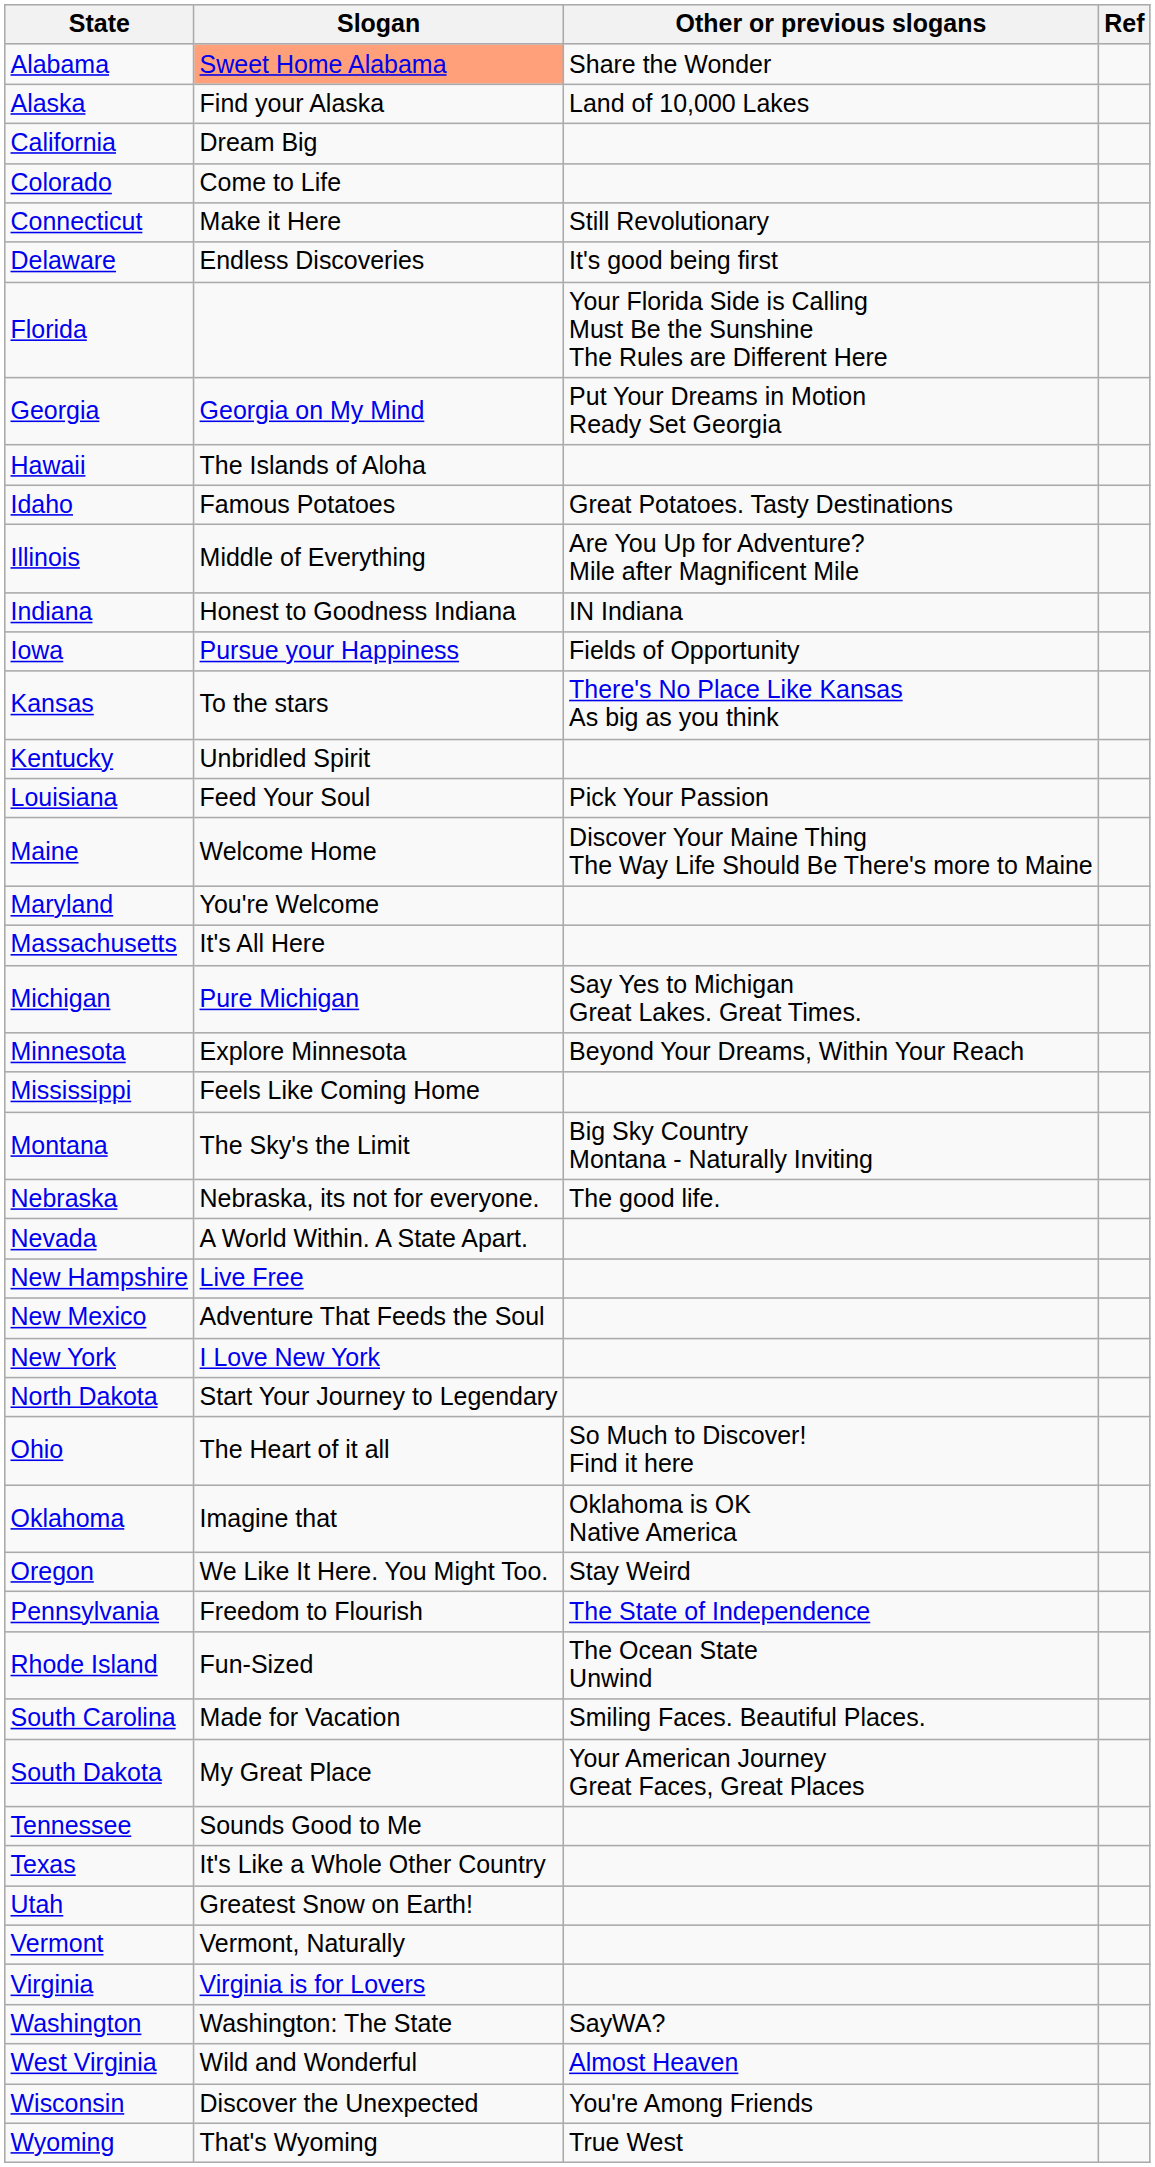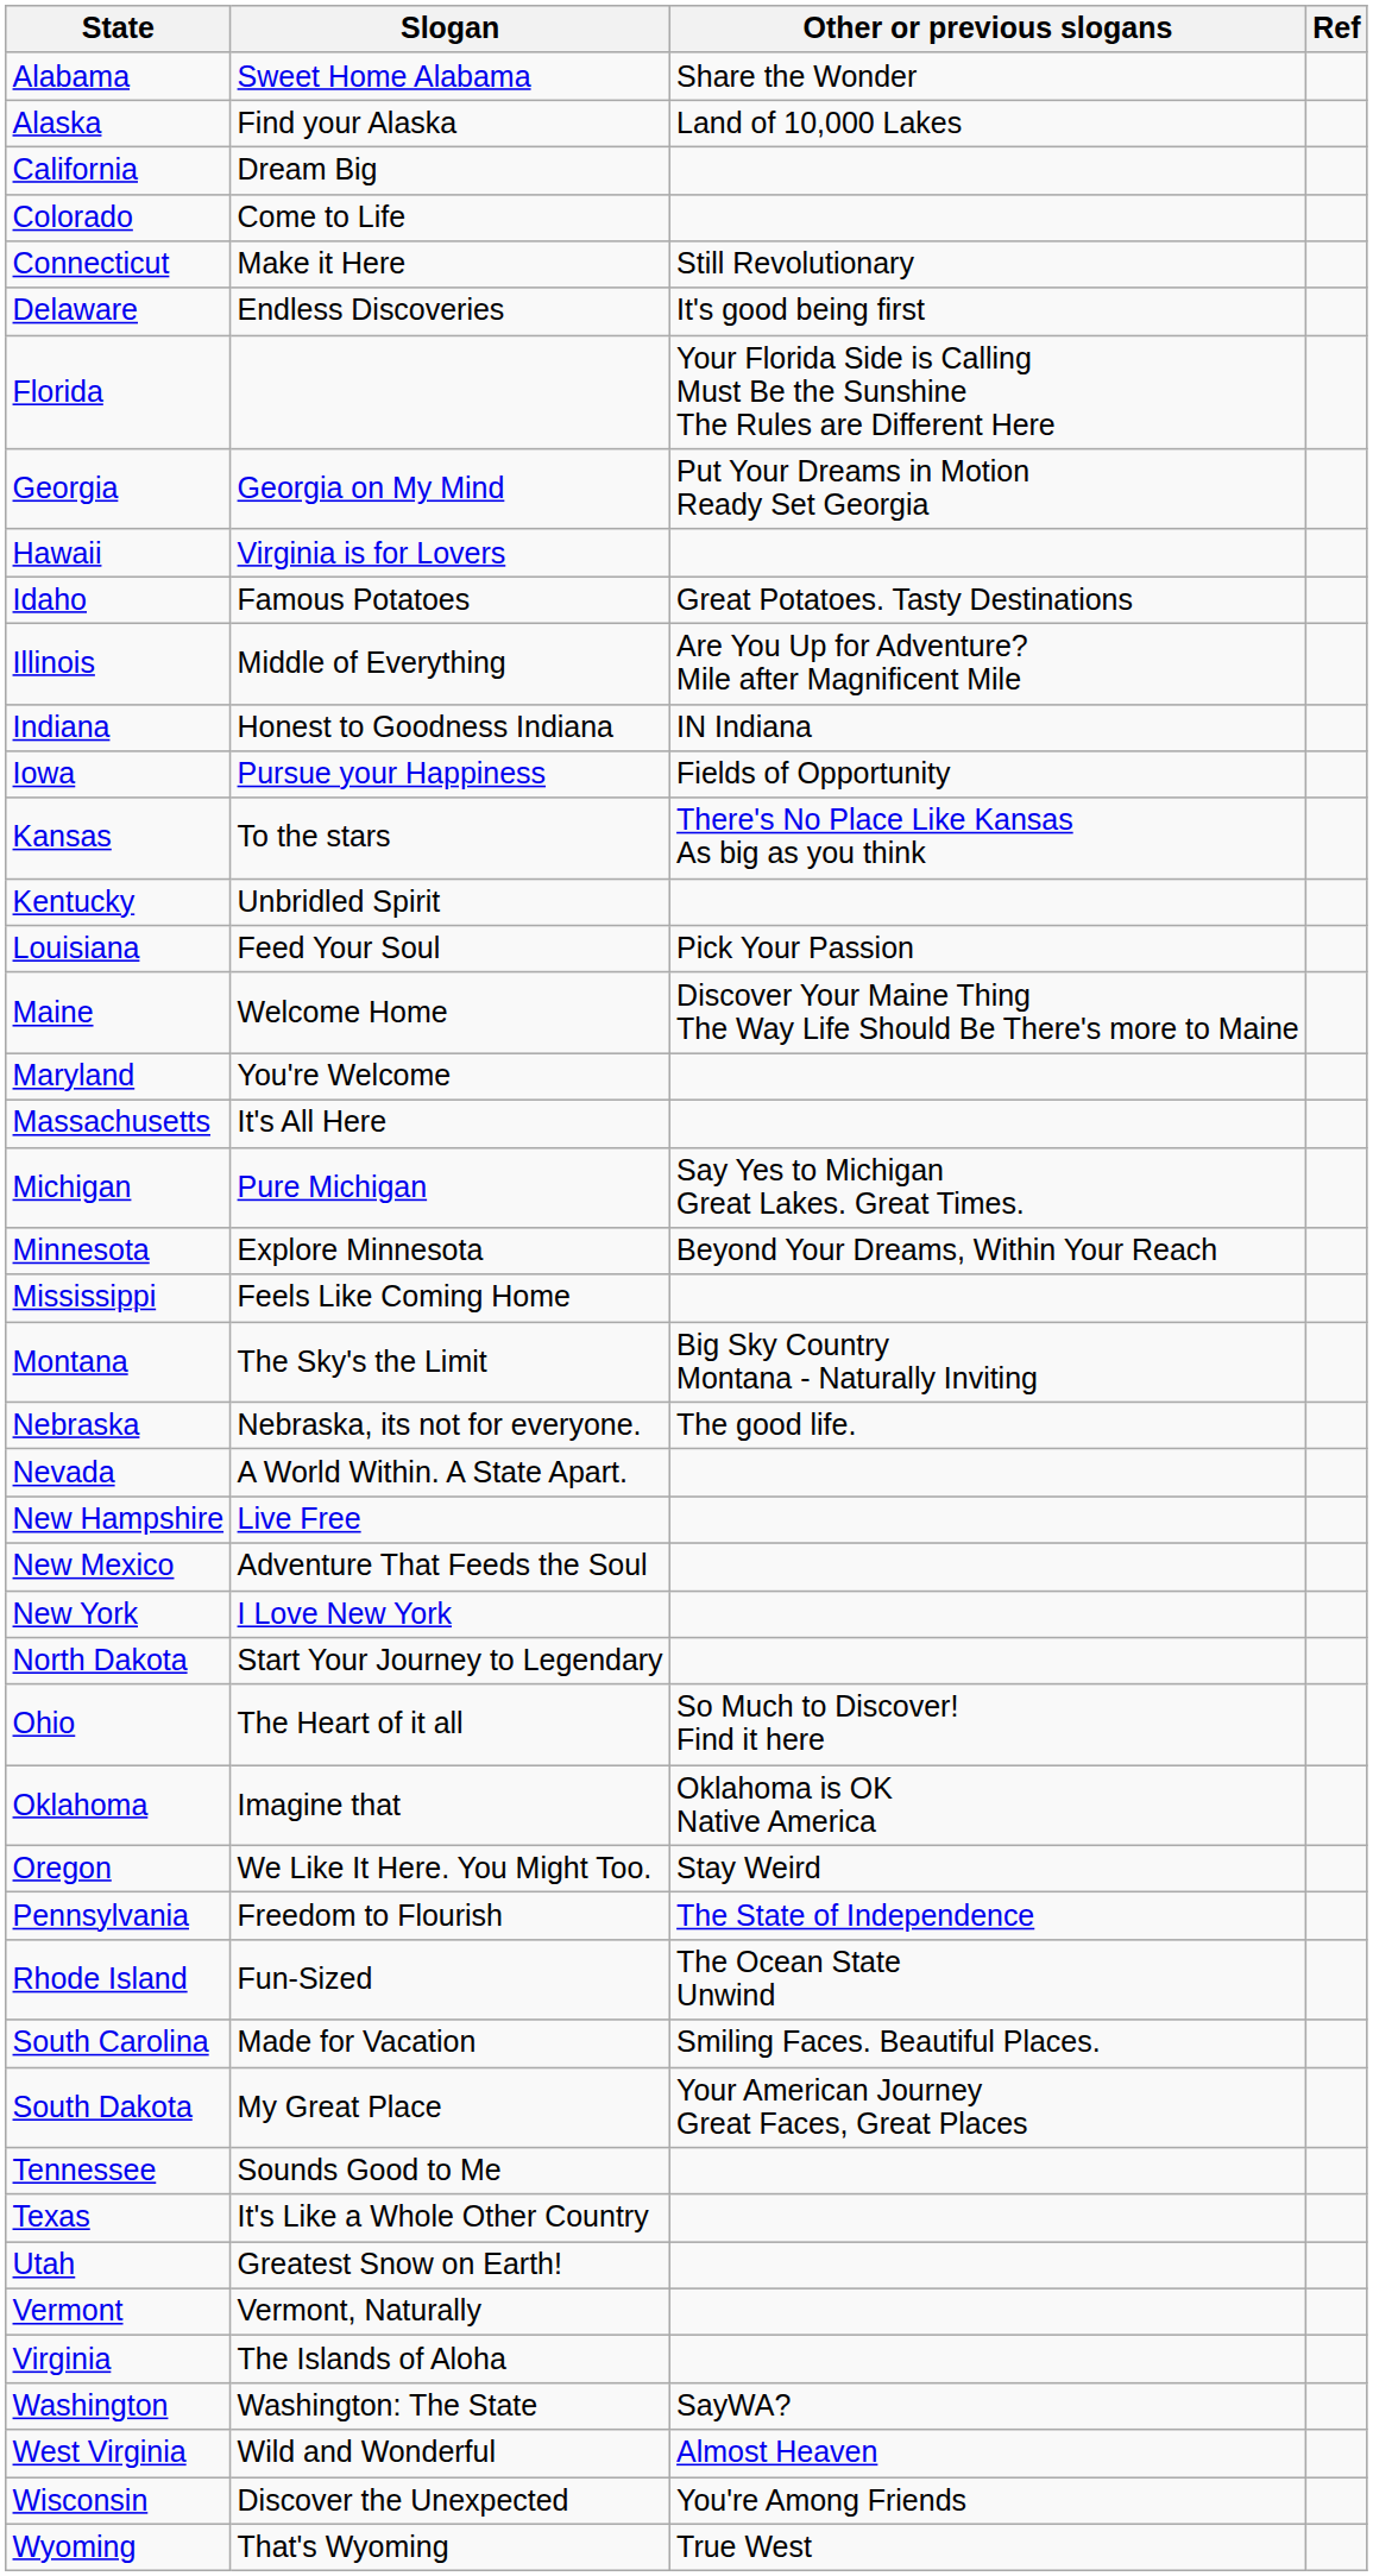Alabama | Slogan: lightsalmon background -> no background
Hawaii | Slogan: The Islands of Aloha -> Virginia is for Lovers
Virginia | Slogan: Virginia is for Lovers -> The Islands of Aloha
